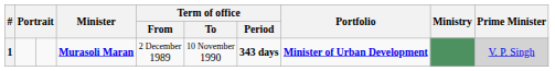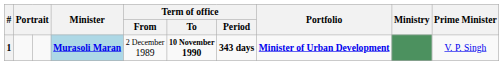1 | Minister: no background -> lightblue background
1 | Term of office / To: normal -> bold
1 | Prime Minister: lightgrey background -> no background
